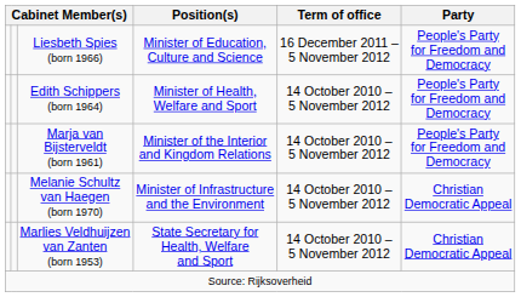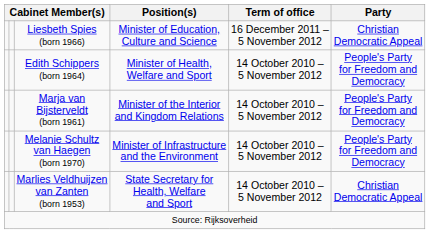Liesbeth Spies (born 1966) | Party: People's Party for Freedom and Democracy -> Christian Democratic Appeal
Melanie Schultz van Haegen (born 1970) | Party: Christian Democratic Appeal -> People's Party for Freedom and Democracy
